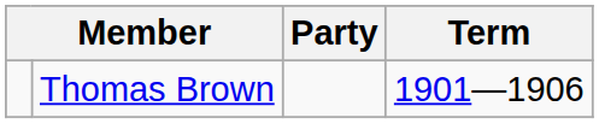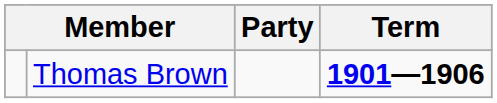Thomas Brown | Term: normal -> bold
